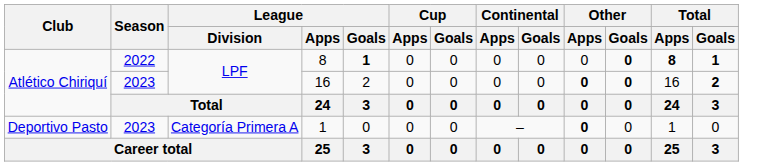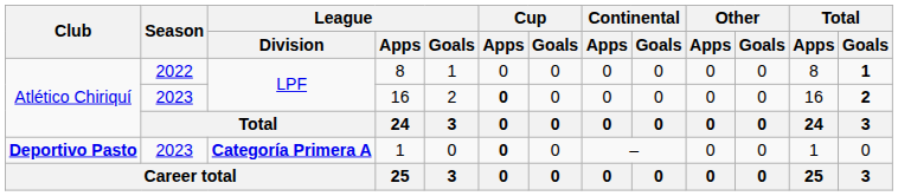row 3 | League / Goals: bold -> normal
row 3 | Other / Goals: bold -> normal
row 3 | Total / Apps: bold -> normal
row 4 | Cup / Apps: normal -> bold
row 4 | Other / Apps: bold -> normal
row 4 | Other / Goals: bold -> normal
row 6 | Club: normal -> bold
row 6 | League / Division: normal -> bold
row 6 | Cup / Apps: normal -> bold
row 6 | Other / Apps: bold -> normal
